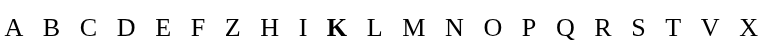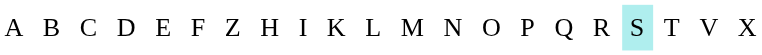A | column 10: bold -> normal
A | column 18: no background -> paleturquoise background
